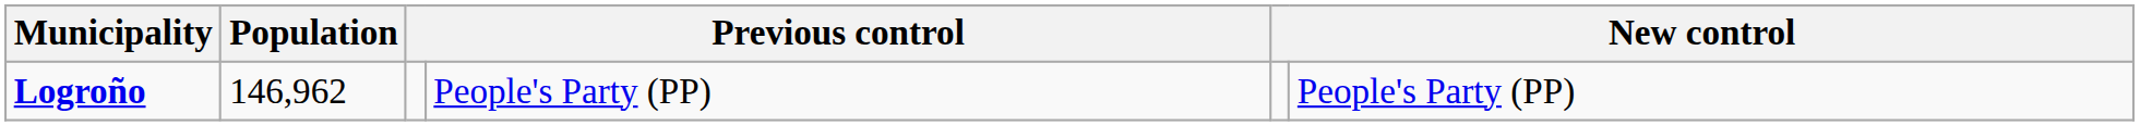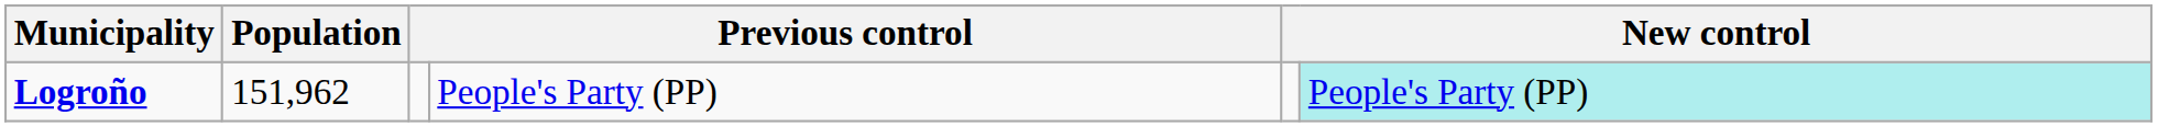Logroño | Population: 146,962 -> 151,962
Logroño | column 6: no background -> paleturquoise background
